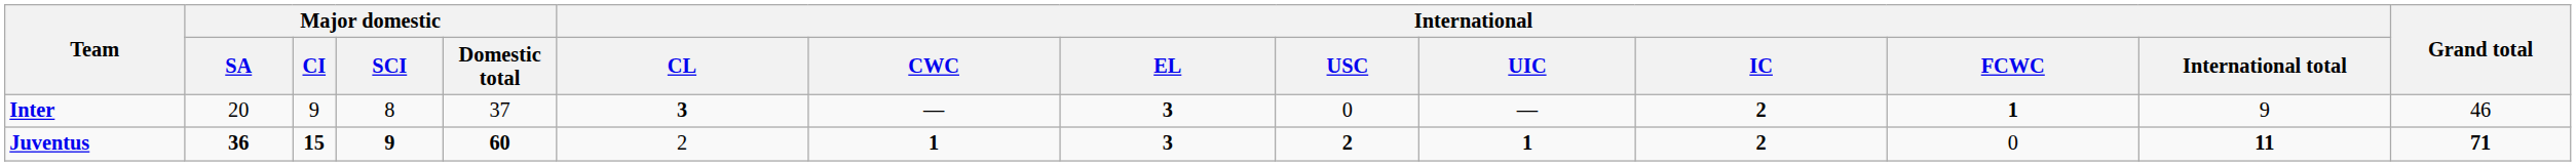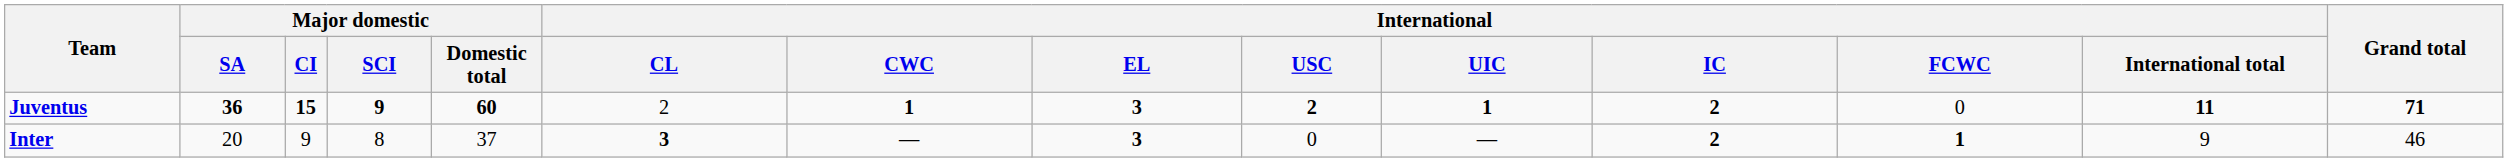rows swapped: Juventus <-> Inter
